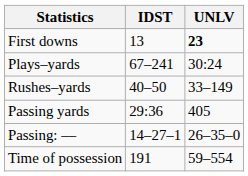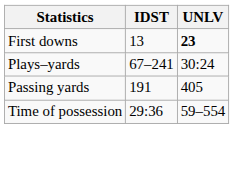- row: Rushes–yards | 40–50 | 33–149
Passing yards | IDST: 29:36 -> 191
- row: Passing: –– | 14–27–1 | 26–35–0
Time of possession | IDST: 191 -> 29:36
